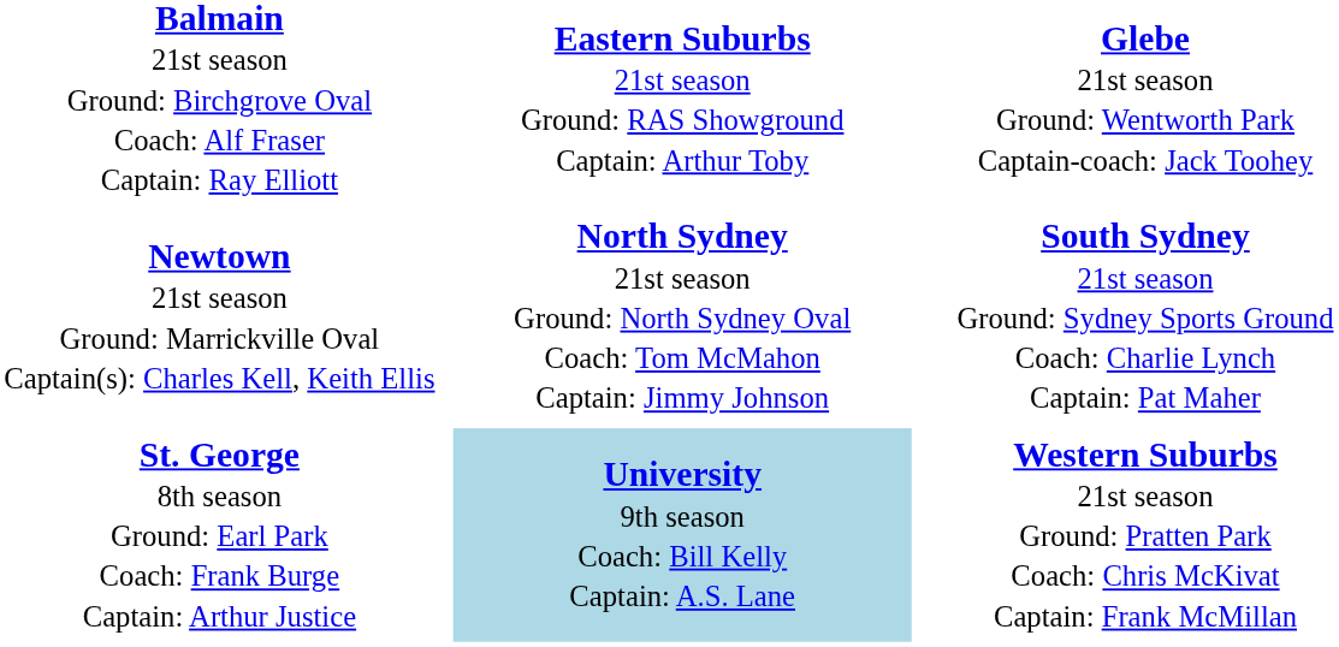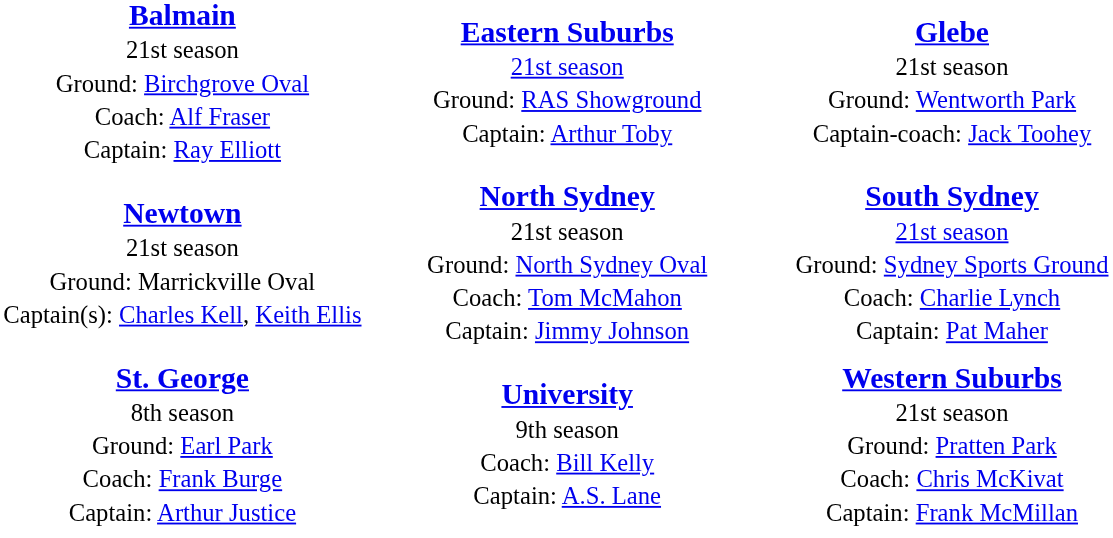row 3 | column 2: lightblue background -> no background
